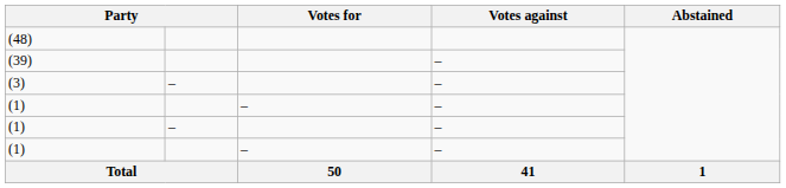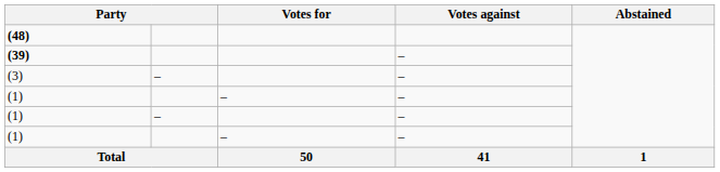(48) | column 1: normal -> bold
(39) | column 1: normal -> bold
